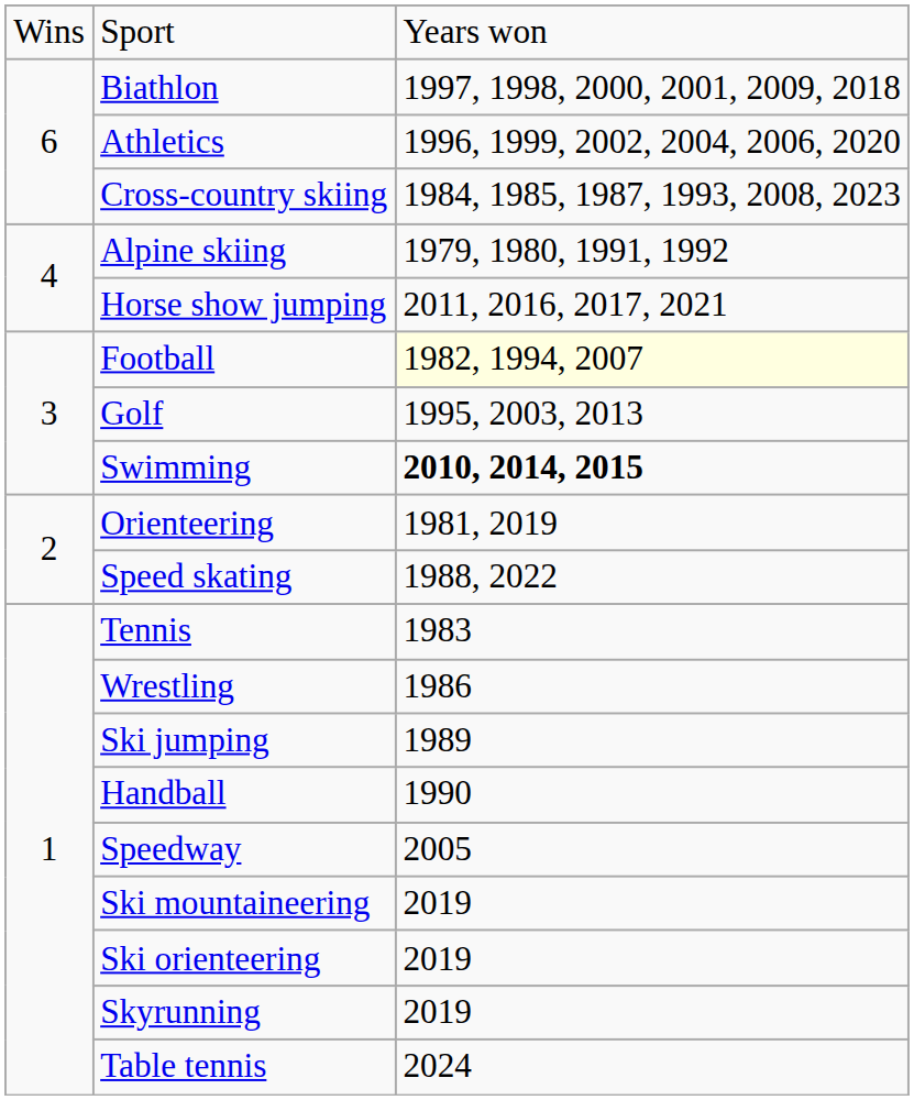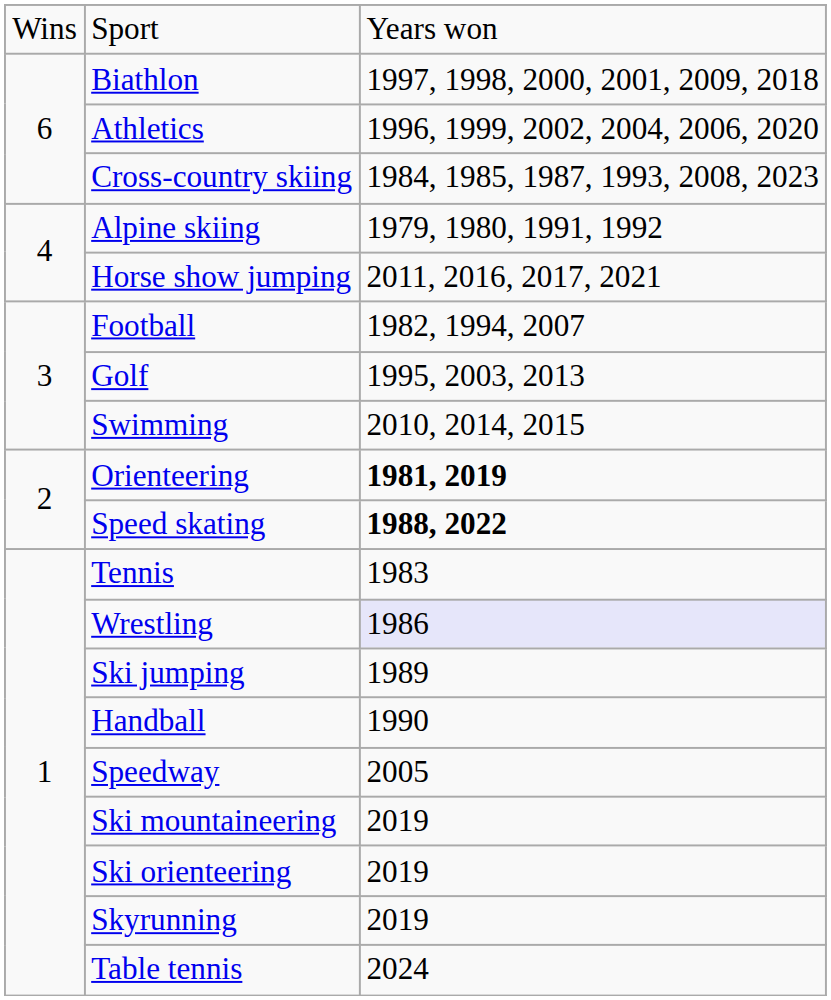Football | column 3: lightyellow background -> no background
Swimming | column 3: bold -> normal
Orienteering | column 3: normal -> bold
Speed skating | column 3: normal -> bold
Wrestling | column 3: no background -> lavender background
